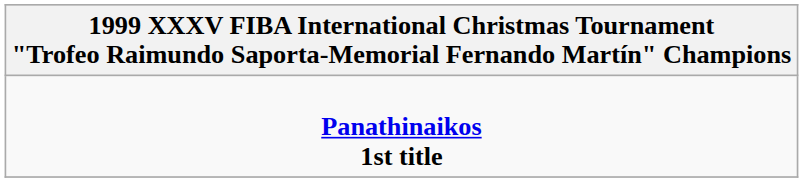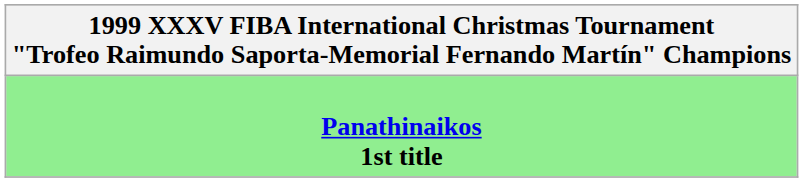row 2 | column 1: no background -> lightgreen background
